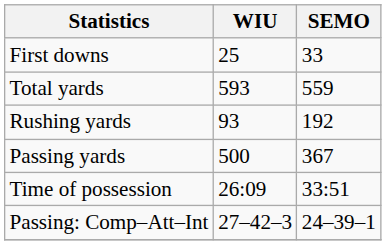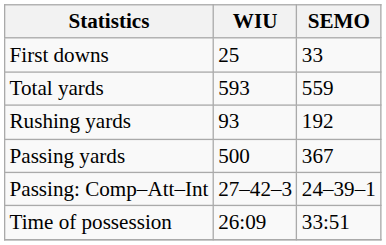rows swapped: Passing: Comp–Att–Int <-> Time of possession
